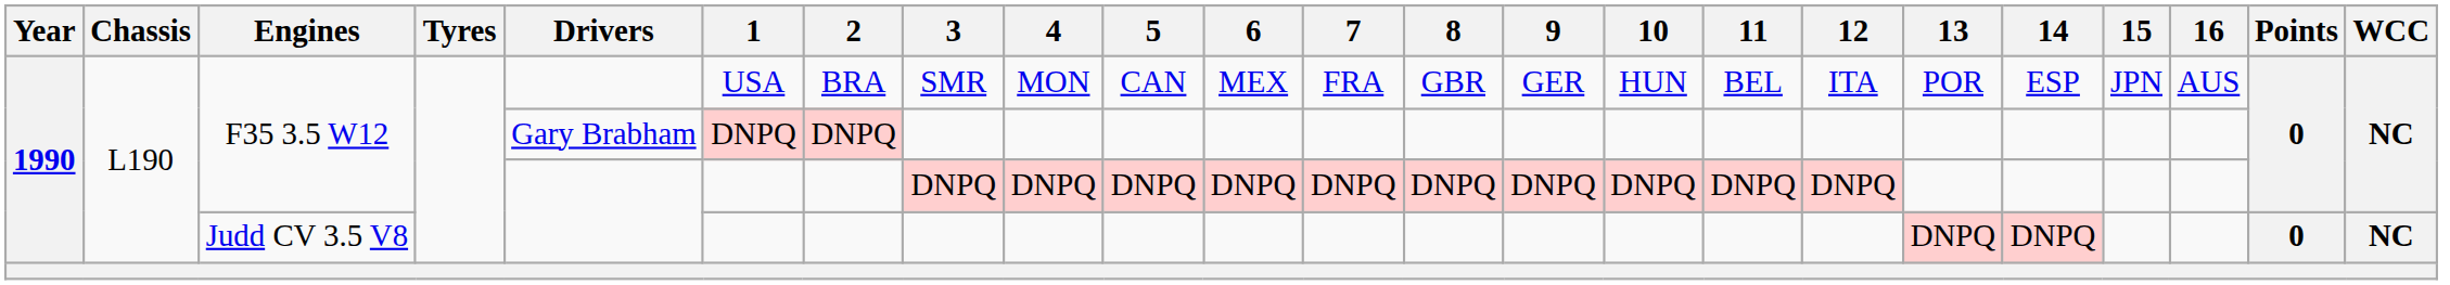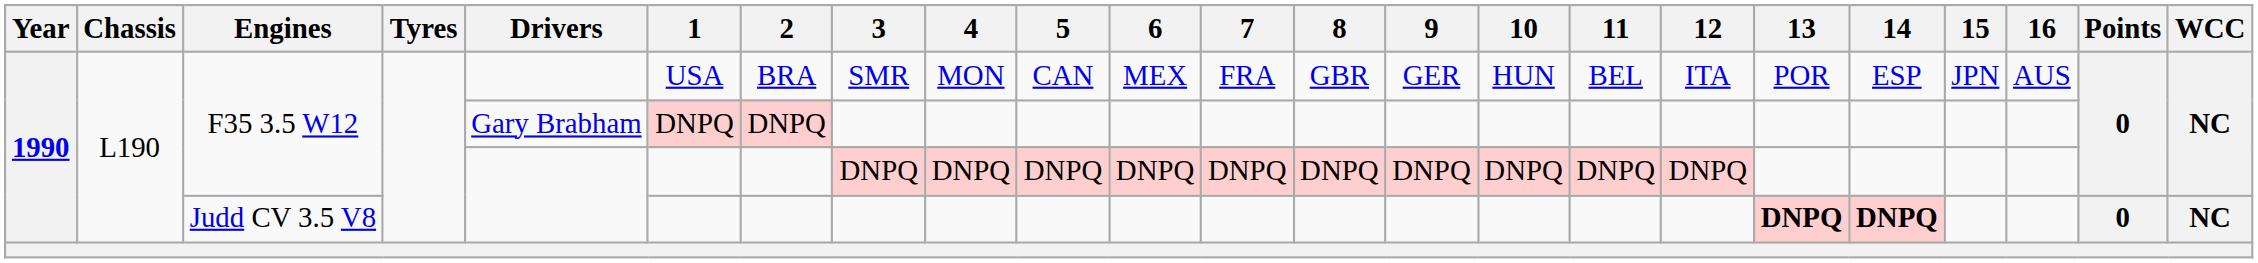Judd CV 3.5 V8 | 13: normal -> bold
Judd CV 3.5 V8 | 14: normal -> bold
